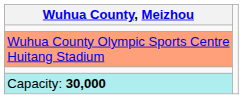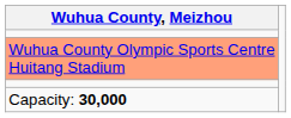row 5 | Wuhua County, Meizhou: paleturquoise background -> no background
